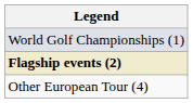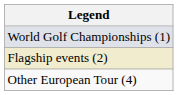row 3 | column 1: bold -> normal
